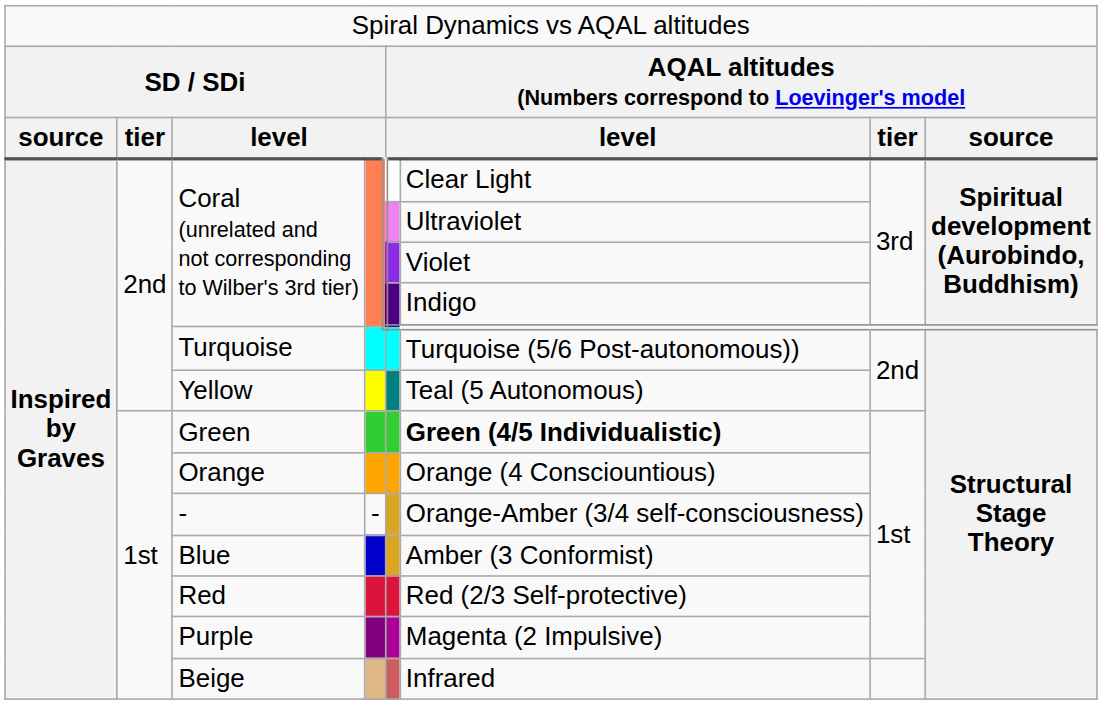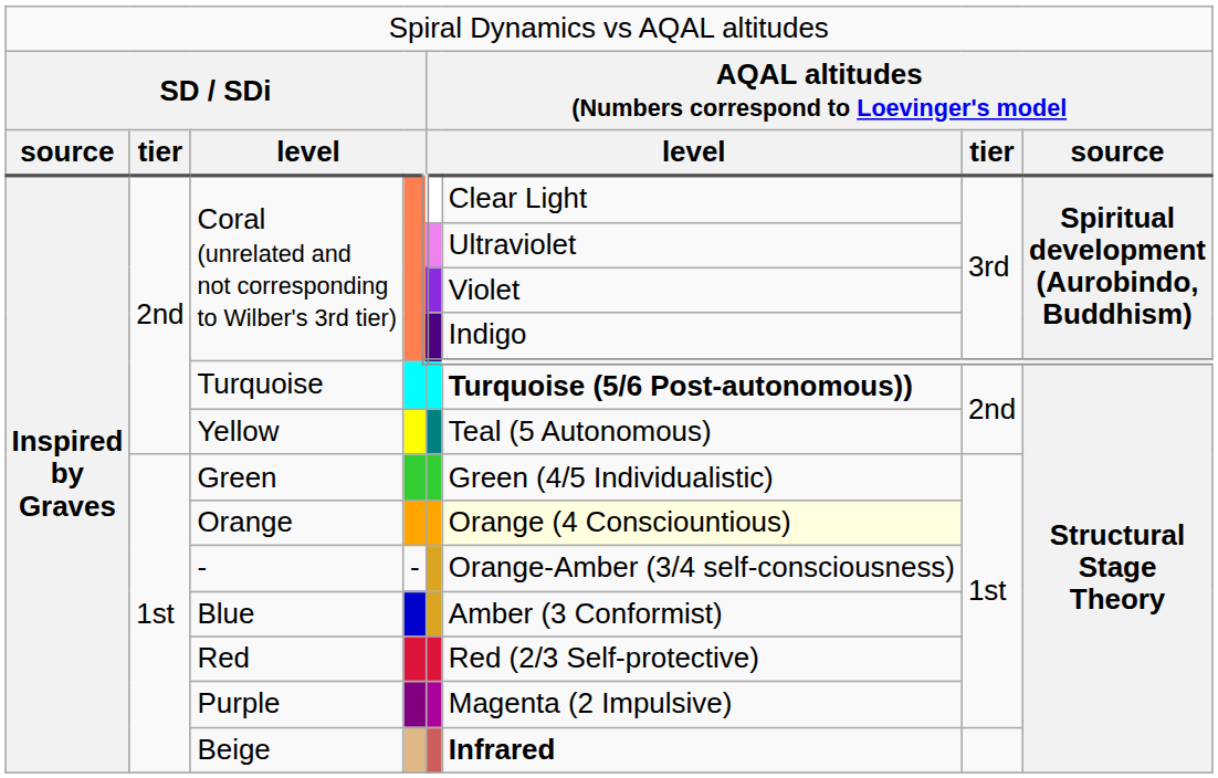Turquoise | column 6: normal -> bold
Green | column 6: bold -> normal
Orange | column 6: no background -> lightyellow background
Beige | column 6: normal -> bold
